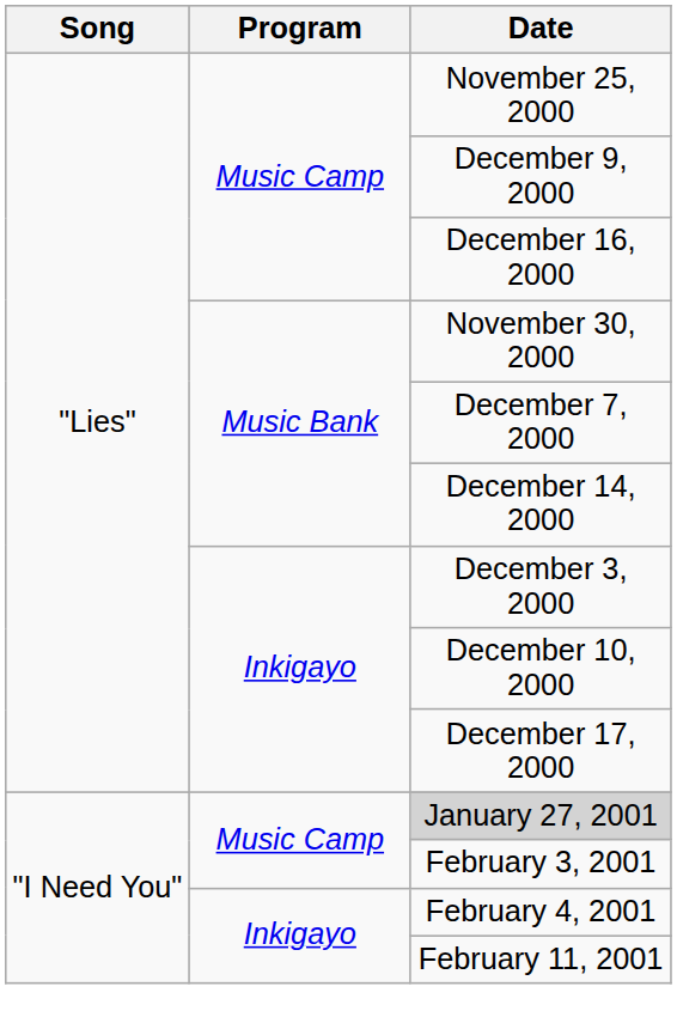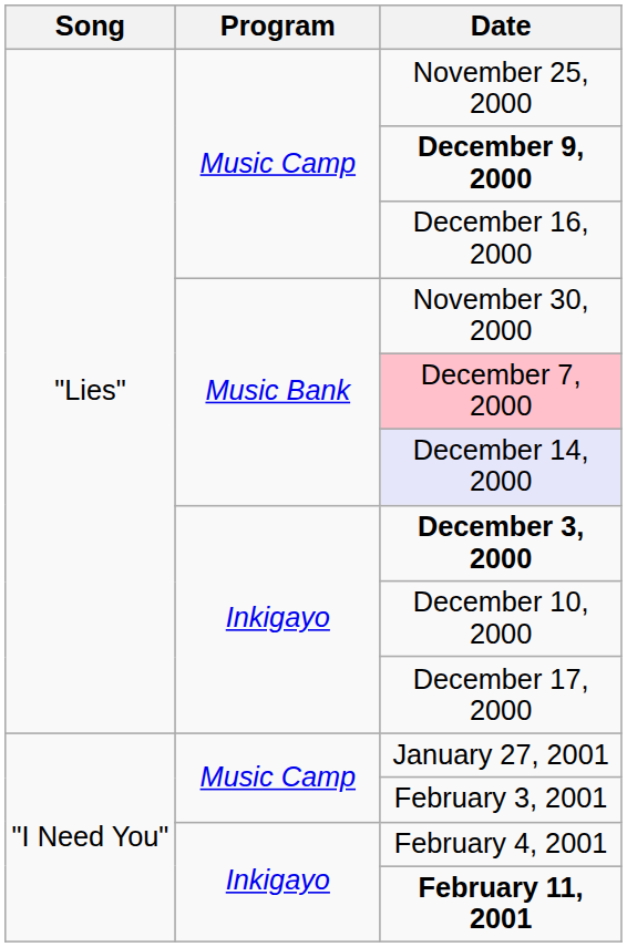December 9, 2000 | Date: normal -> bold
December 7, 2000 | Date: no background -> pink background
December 14, 2000 | Date: no background -> lavender background
December 3, 2000 | Date: normal -> bold
January 27, 2001 | Date: lightgrey background -> no background
February 11, 2001 | Date: normal -> bold
